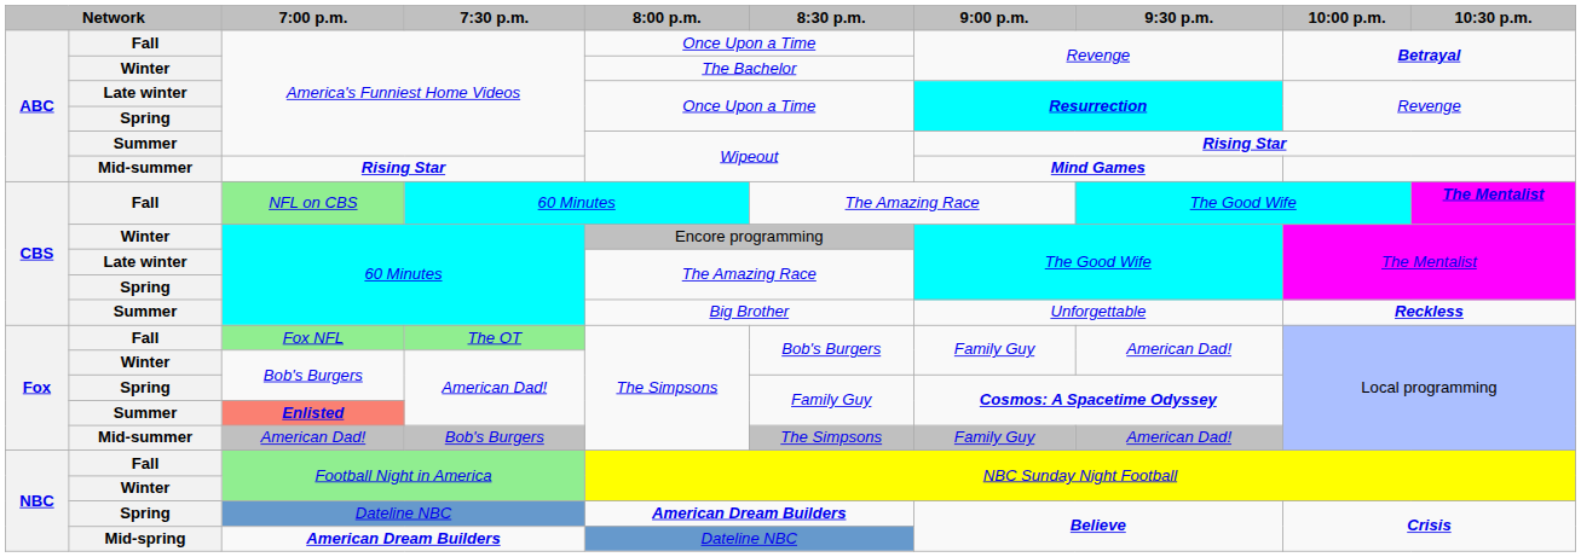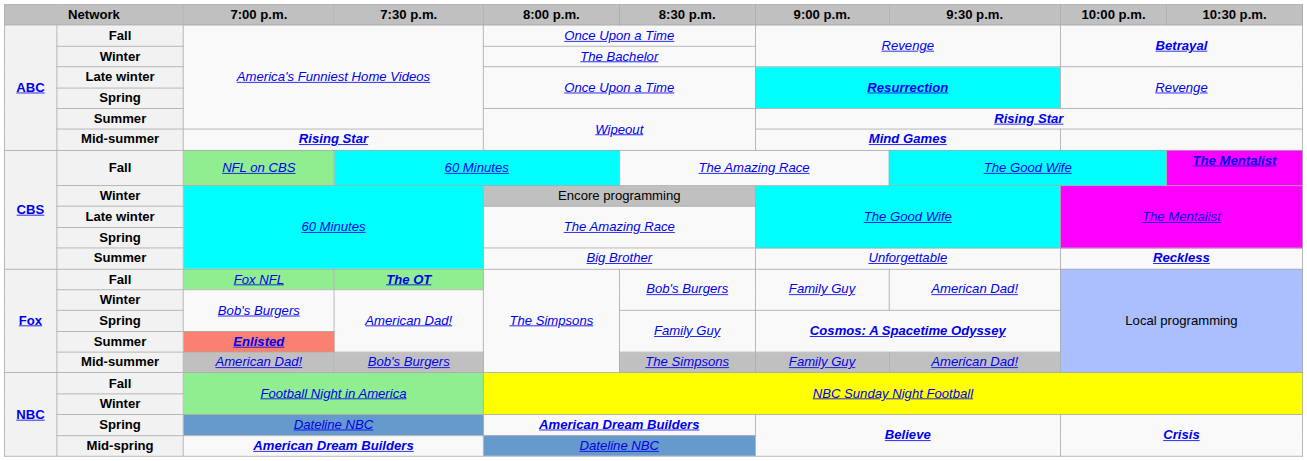Fox NFL | 7:30 p.m.: normal -> bold
